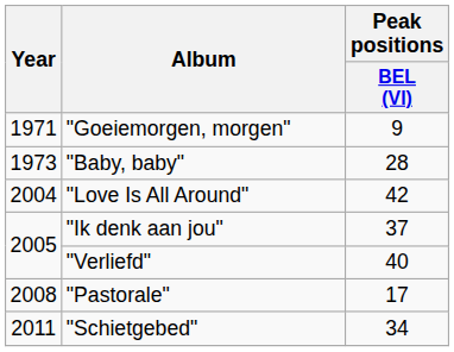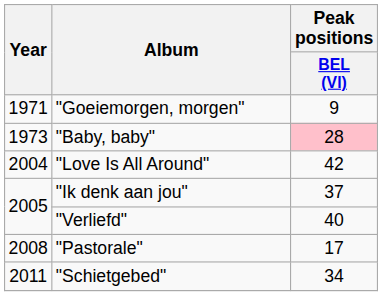"Baby, baby" | Peak positions / BEL (Vl): no background -> pink background
